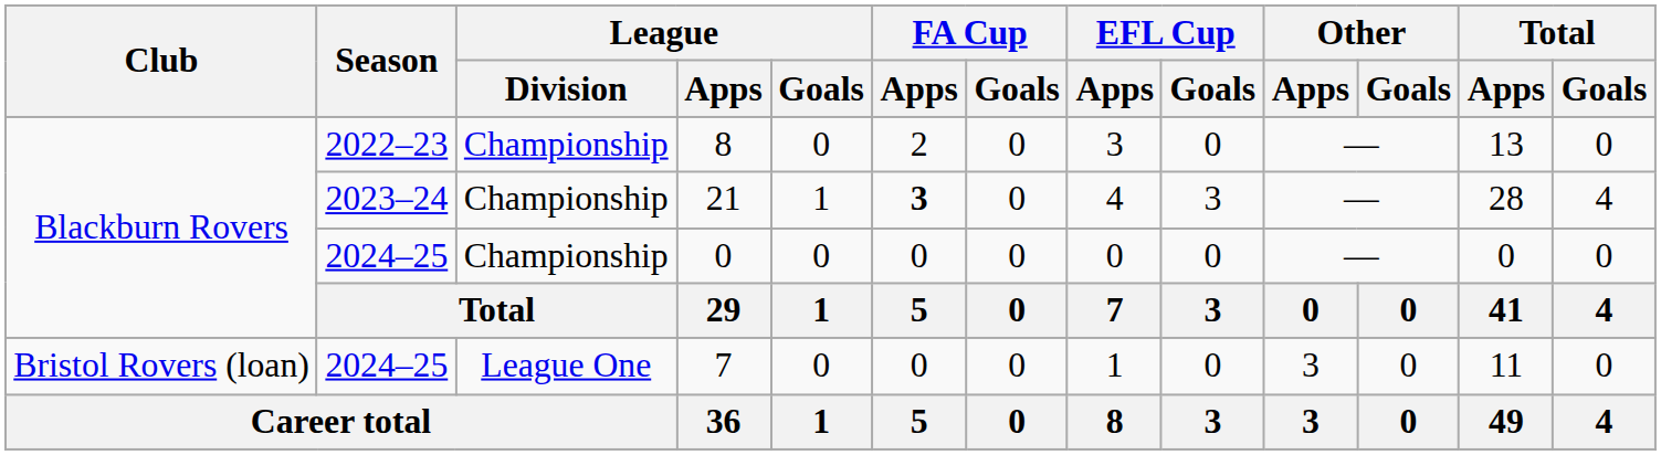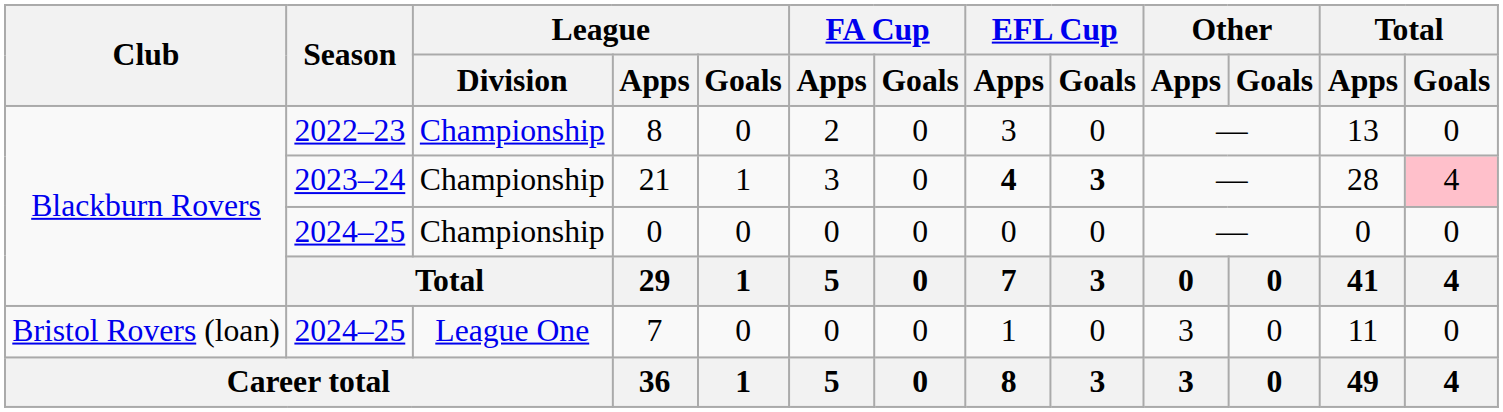21 | FA Cup / Apps: bold -> normal
21 | EFL Cup / Apps: normal -> bold
21 | EFL Cup / Goals: normal -> bold
21 | Total / Goals: no background -> pink background
